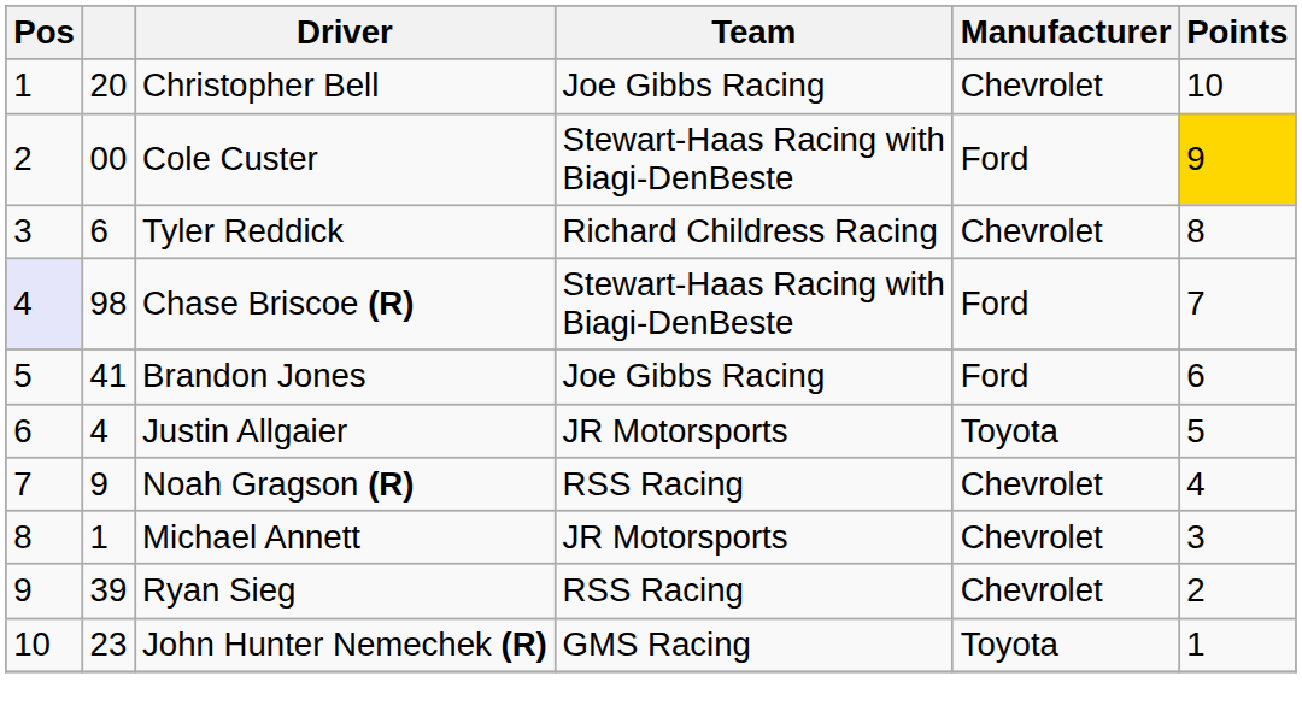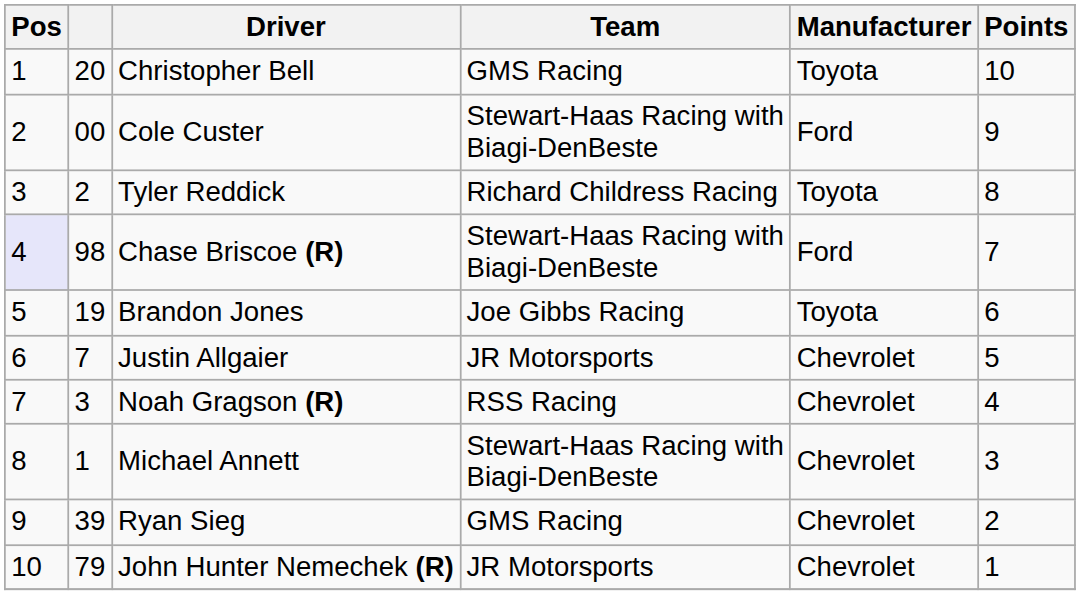Christopher Bell | Team: Joe Gibbs Racing -> GMS Racing
Christopher Bell | Manufacturer: Chevrolet -> Toyota
Cole Custer | Points: gold background -> no background
Tyler Reddick | column 2: 6 -> 2
Tyler Reddick | Manufacturer: Chevrolet -> Toyota
Brandon Jones | column 2: 41 -> 19
Brandon Jones | Manufacturer: Ford -> Toyota
Justin Allgaier | column 2: 4 -> 7
Justin Allgaier | Manufacturer: Toyota -> Chevrolet
Noah Gragson (R) | column 2: 9 -> 3
Michael Annett | Team: JR Motorsports -> Stewart-Haas Racing with Biagi-DenBeste
Ryan Sieg | Team: RSS Racing -> GMS Racing
John Hunter Nemechek (R) | column 2: 23 -> 79
John Hunter Nemechek (R) | Team: GMS Racing -> JR Motorsports
John Hunter Nemechek (R) | Manufacturer: Toyota -> Chevrolet
